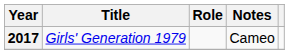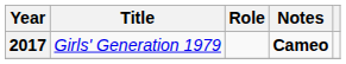2017 | Notes: normal -> bold
